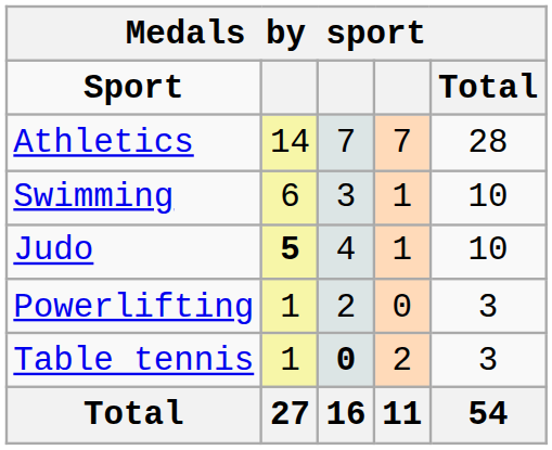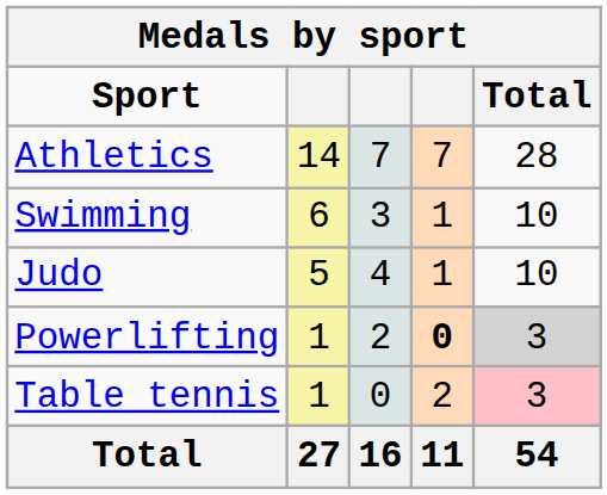Judo | column 2: bold -> normal
Powerlifting | column 4: normal -> bold
Powerlifting | Total: no background -> lightgrey background
Table tennis | column 3: bold -> normal
Table tennis | Total: no background -> pink background
